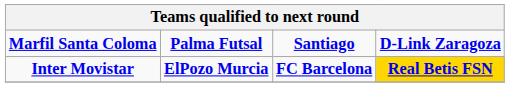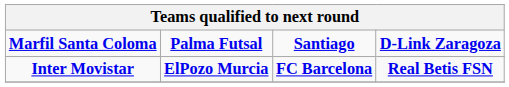Inter Movistar | D-Link Zaragoza: gold background -> no background
